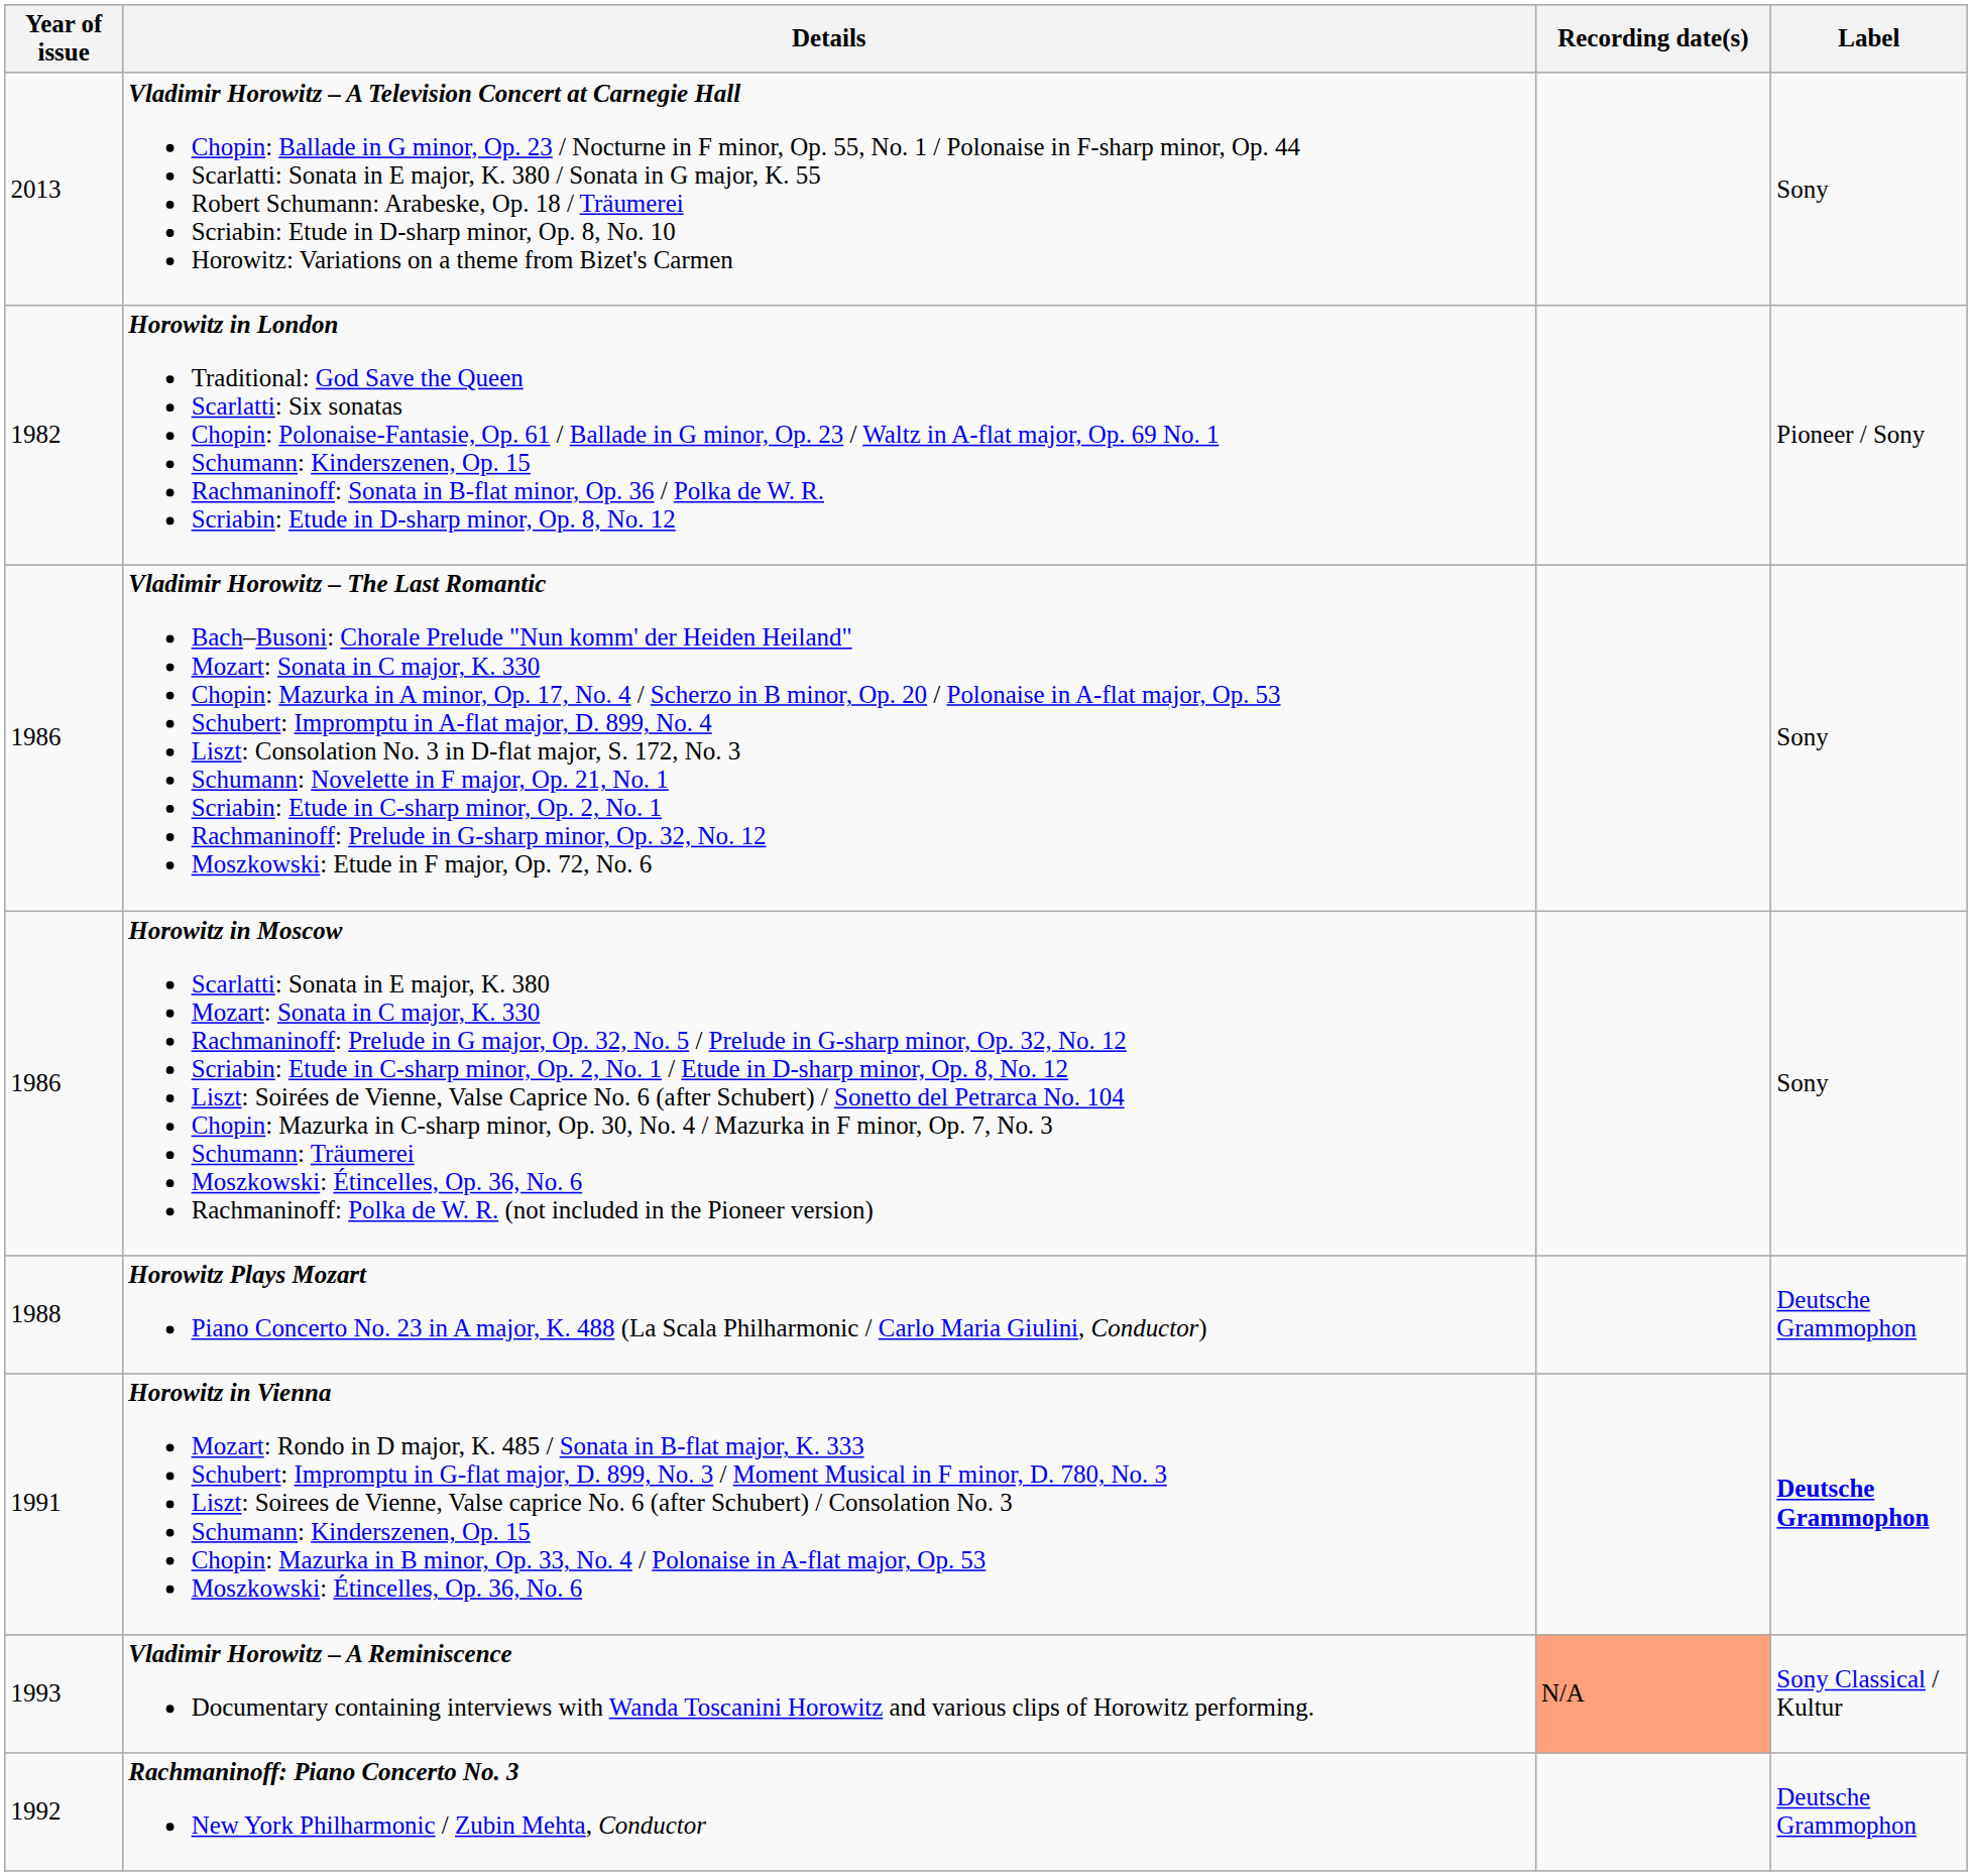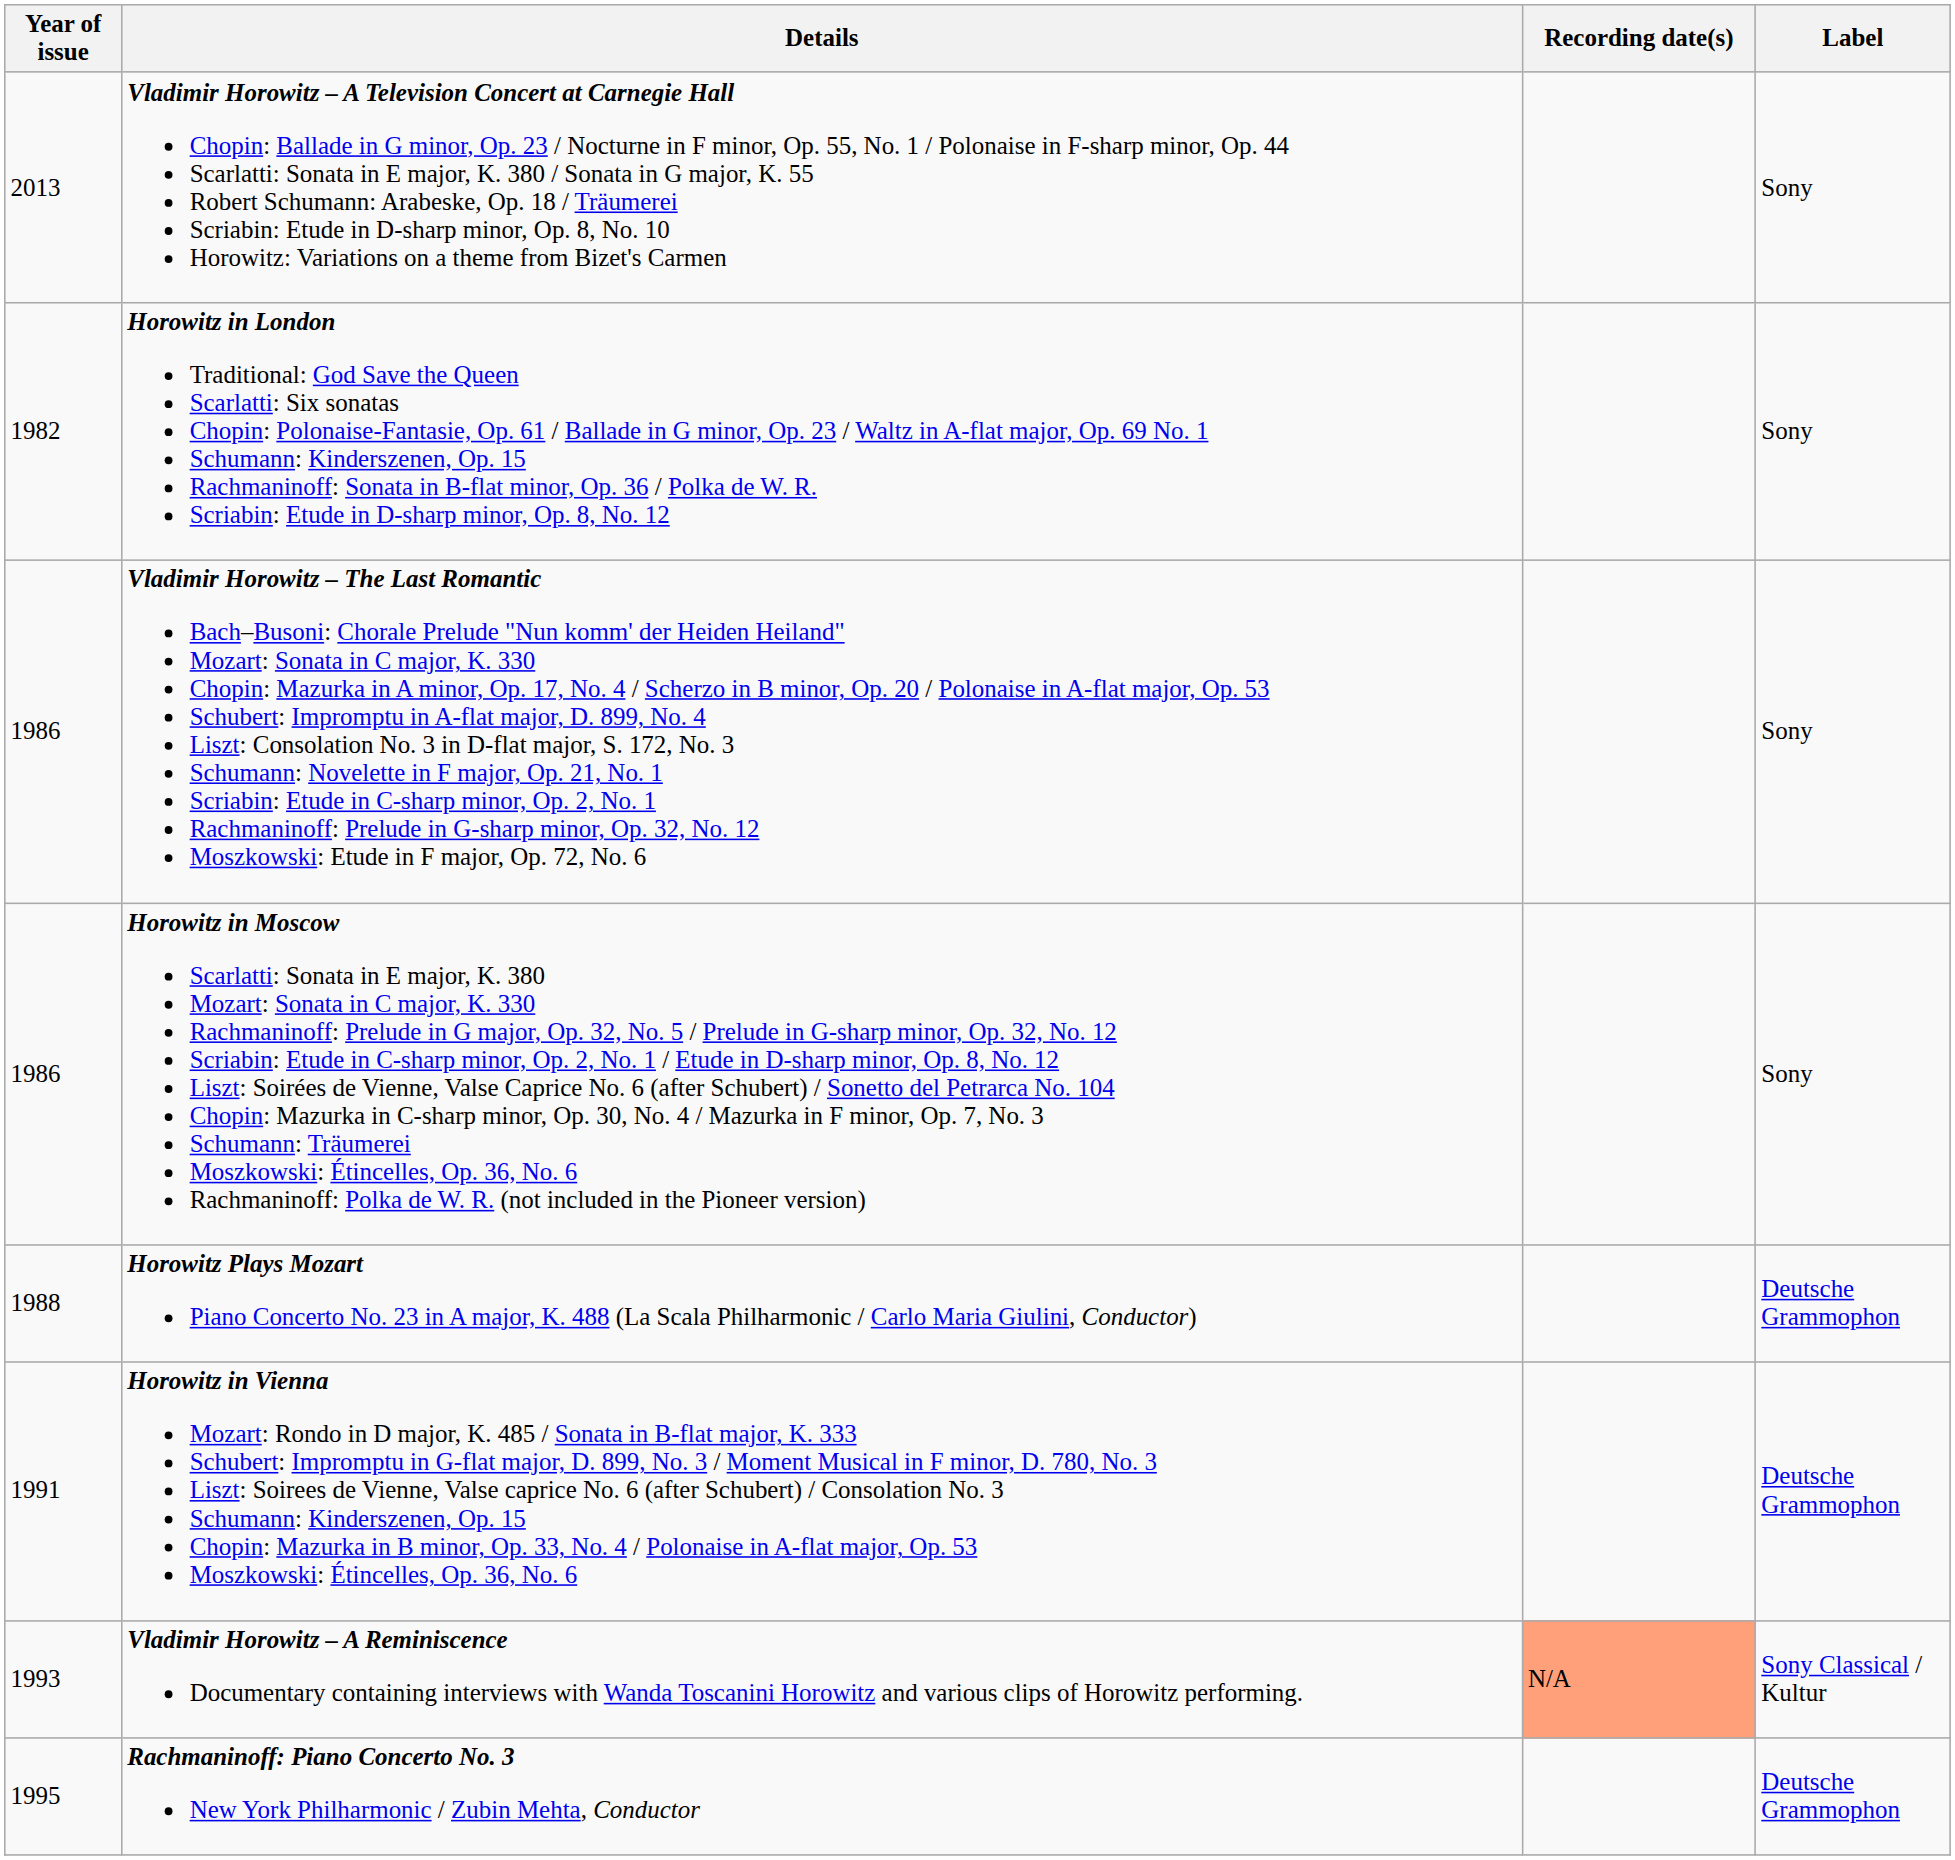row 3 | Label: Pioneer / Sony -> Sony
row 7 | Label: bold -> normal
row 9 | Year of issue: 1992 -> 1995
